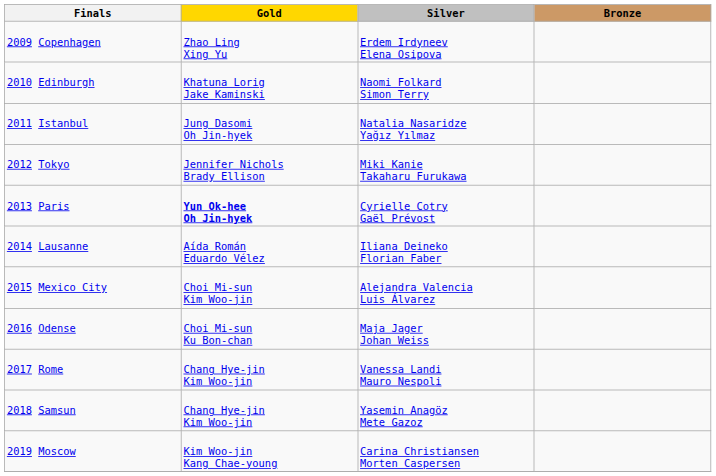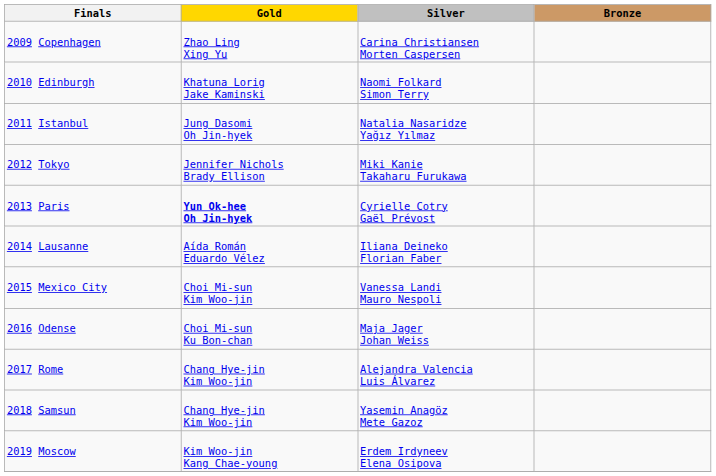2009 Copenhagen | Silver: Erdem Irdyneev Elena Osipova -> Carina Christiansen Morten Caspersen
2015 Mexico City | Silver: Alejandra Valencia Luis Álvarez -> Vanessa Landi Mauro Nespoli
2017 Rome | Silver: Vanessa Landi Mauro Nespoli -> Alejandra Valencia Luis Álvarez
2019 Moscow | Silver: Carina Christiansen Morten Caspersen -> Erdem Irdyneev Elena Osipova
